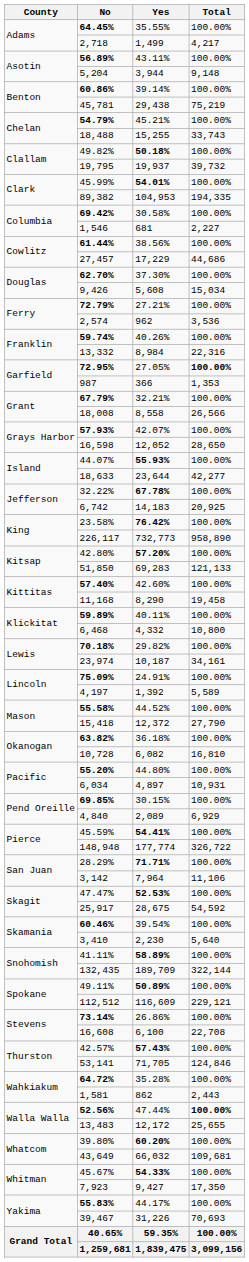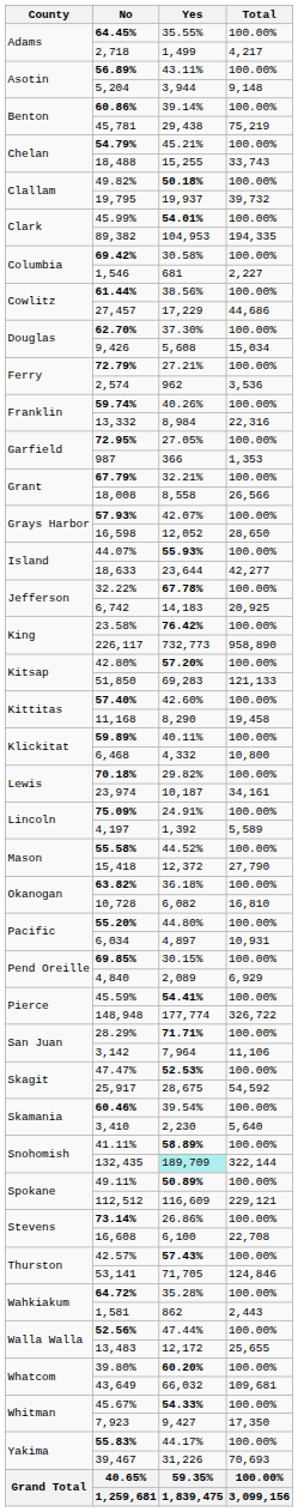72.95% | Total: bold -> normal
132,435 | Yes: no background -> paleturquoise background
52.56% | Total: bold -> normal
